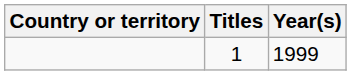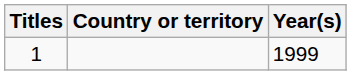columns swapped: Country or territory <-> Titles
